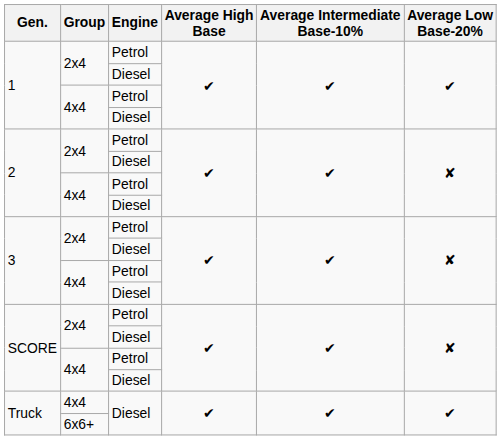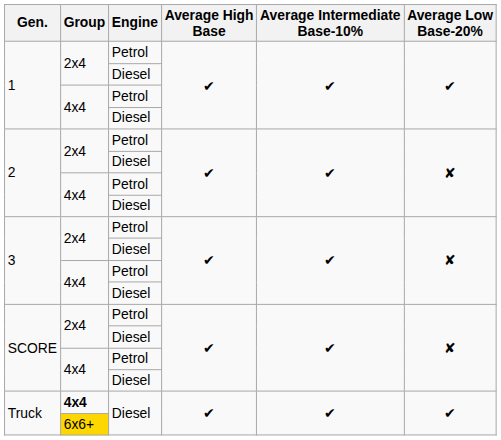Truck / 4x4 | Group: normal -> bold
Truck / 6x6+ | Group: no background -> gold background
